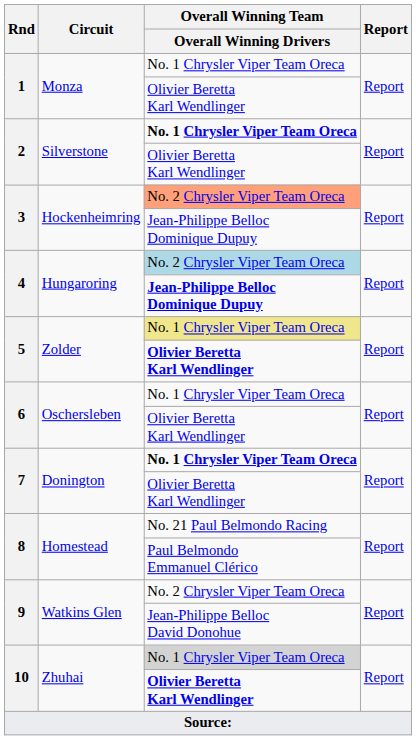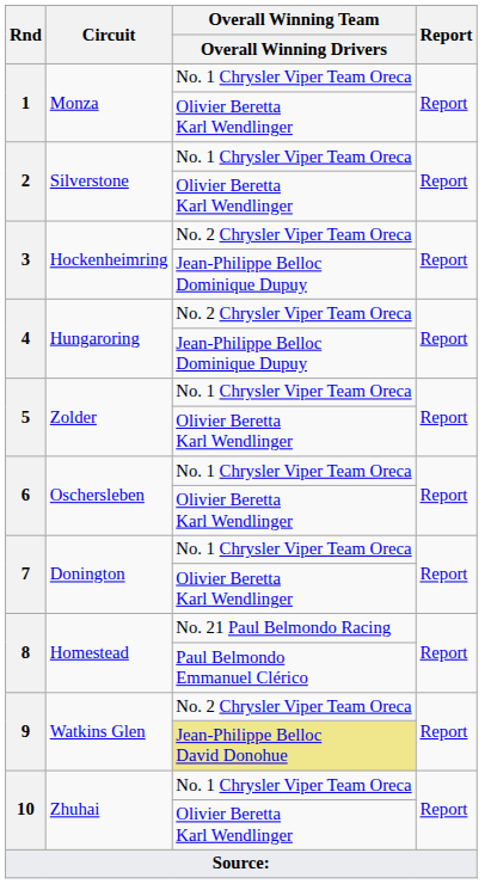2 / No. 1 Chrysler Viper Team Oreca | Overall Winning Team / Overall Winning Drivers: bold -> normal
3 / No. 2 Chrysler Viper Team Oreca | Overall Winning Team / Overall Winning Drivers: lightsalmon background -> no background
4 / No. 2 Chrysler Viper Team Oreca | Overall Winning Team / Overall Winning Drivers: lightblue background -> no background
4 / Jean-Philippe Belloc Dominique Dupuy | Overall Winning Team / Overall Winning Drivers: bold -> normal
5 / No. 1 Chrysler Viper Team Oreca | Overall Winning Team / Overall Winning Drivers: khaki background -> no background
5 / Olivier Beretta Karl Wendlinger | Overall Winning Team / Overall Winning Drivers: bold -> normal
7 / No. 1 Chrysler Viper Team Oreca | Overall Winning Team / Overall Winning Drivers: bold -> normal
9 / Jean-Philippe Belloc David Donohue | Overall Winning Team / Overall Winning Drivers: no background -> khaki background
10 / No. 1 Chrysler Viper Team Oreca | Overall Winning Team / Overall Winning Drivers: lightgrey background -> no background
10 / Olivier Beretta Karl Wendlinger | Overall Winning Team / Overall Winning Drivers: bold -> normal
